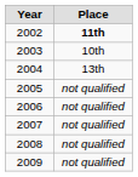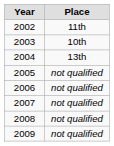2002 | Place: bold -> normal
